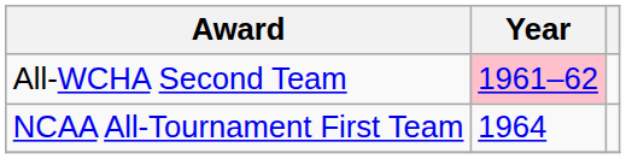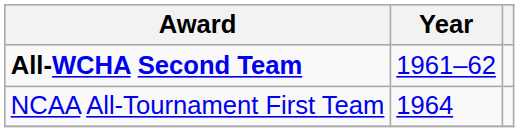row 2 | Award: normal -> bold
row 2 | Year: pink background -> no background
